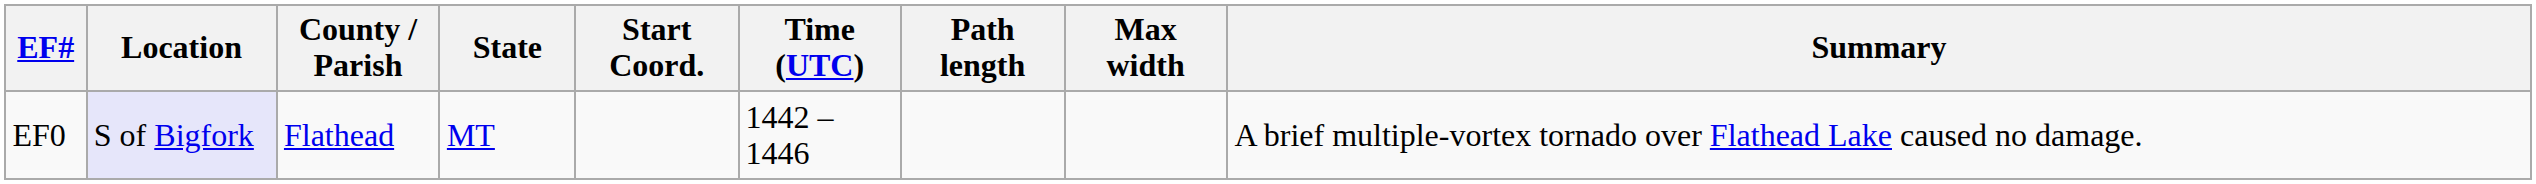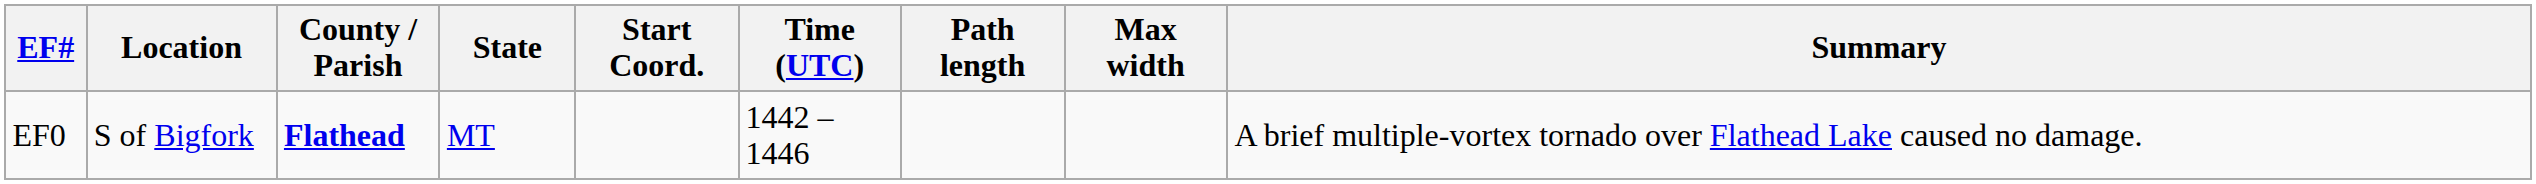EF0 | Location: lavender background -> no background
EF0 | County / Parish: normal -> bold
